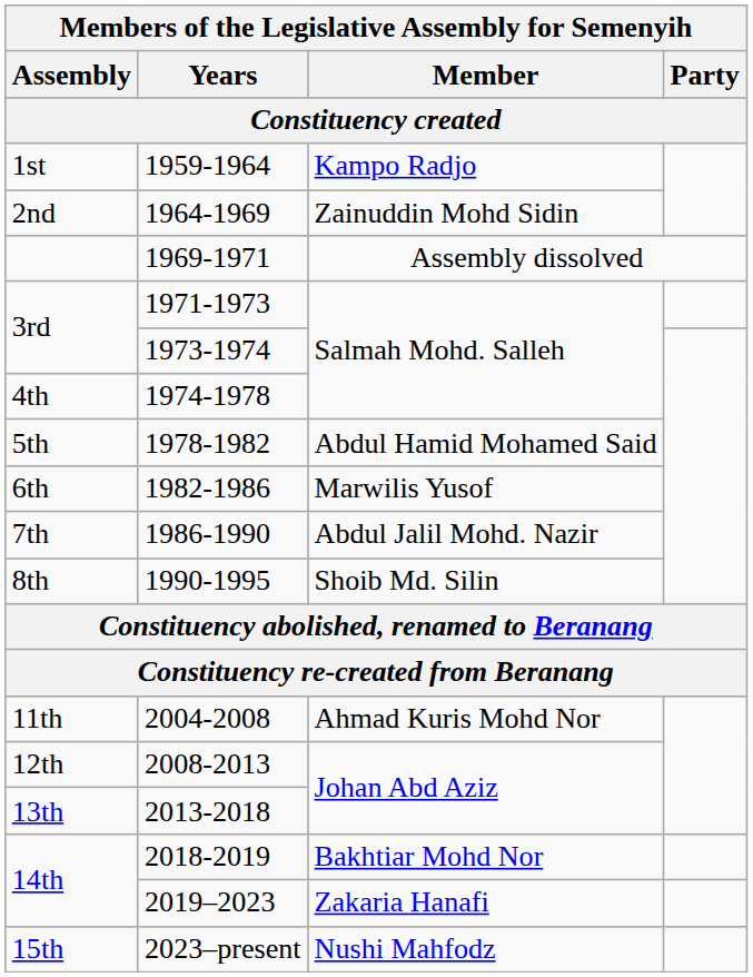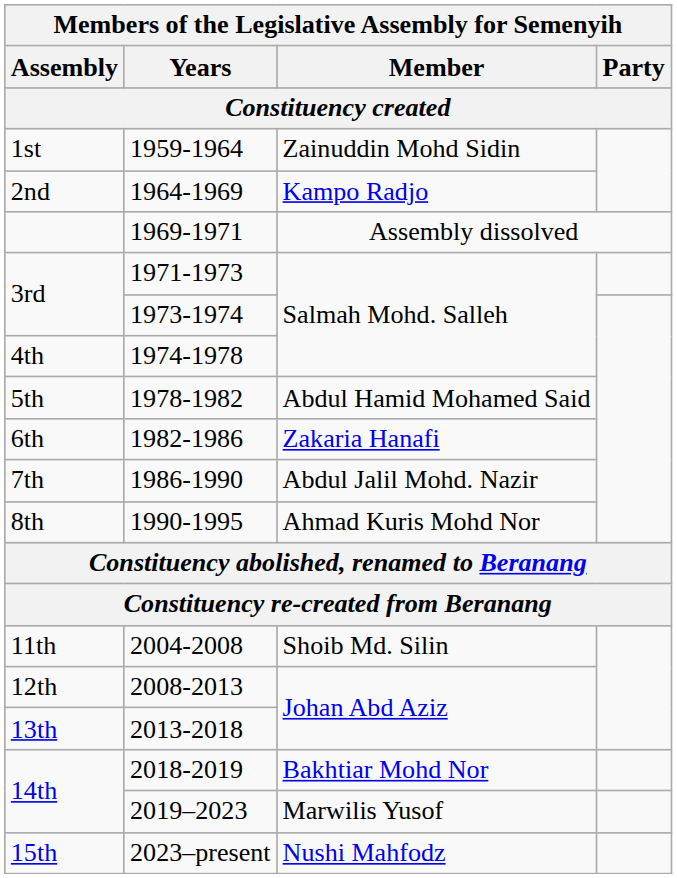1959-1964 | Member: Kampo Radjo -> Zainuddin Mohd Sidin
1964-1969 | Member: Zainuddin Mohd Sidin -> Kampo Radjo
1982-1986 | Member: Marwilis Yusof -> Zakaria Hanafi
1990-1995 | Member: Shoib Md. Silin -> Ahmad Kuris Mohd Nor
2004-2008 | Member: Ahmad Kuris Mohd Nor -> Shoib Md. Silin
2019–2023 | Member: Zakaria Hanafi -> Marwilis Yusof
